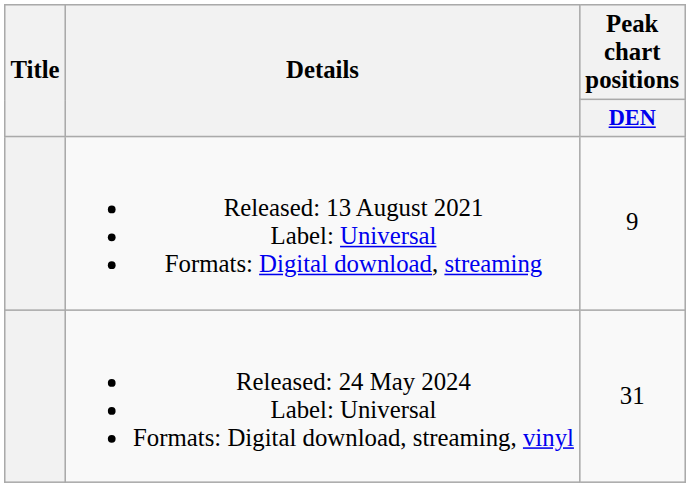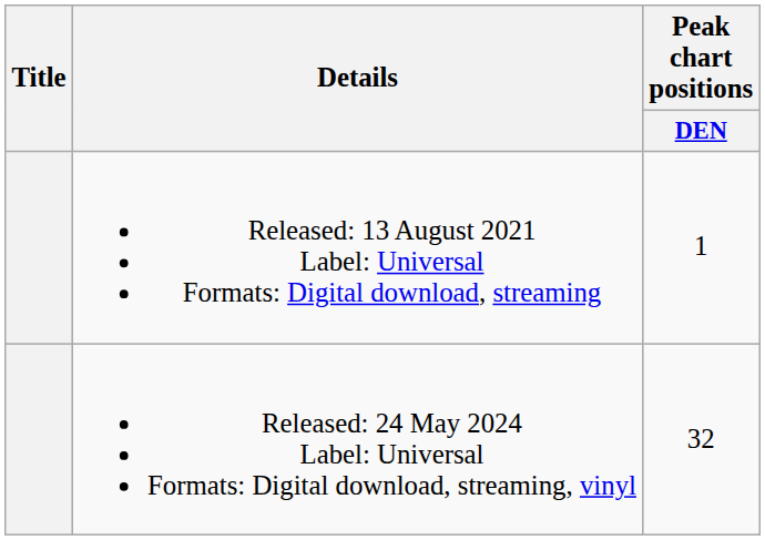row 3 | Peak chart positions / DEN: 9 -> 1
row 4 | Peak chart positions / DEN: 31 -> 32
